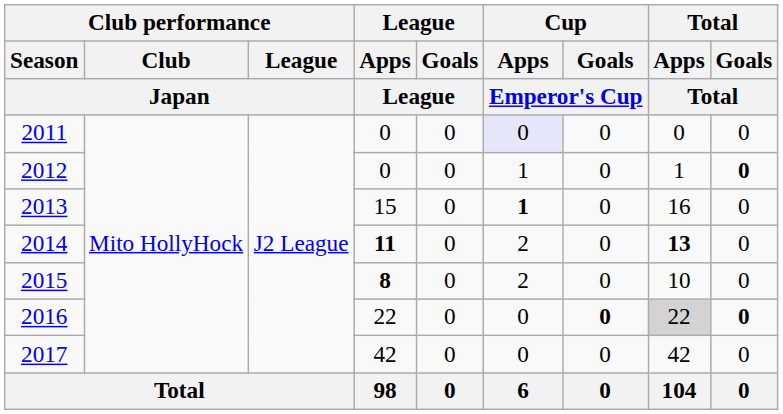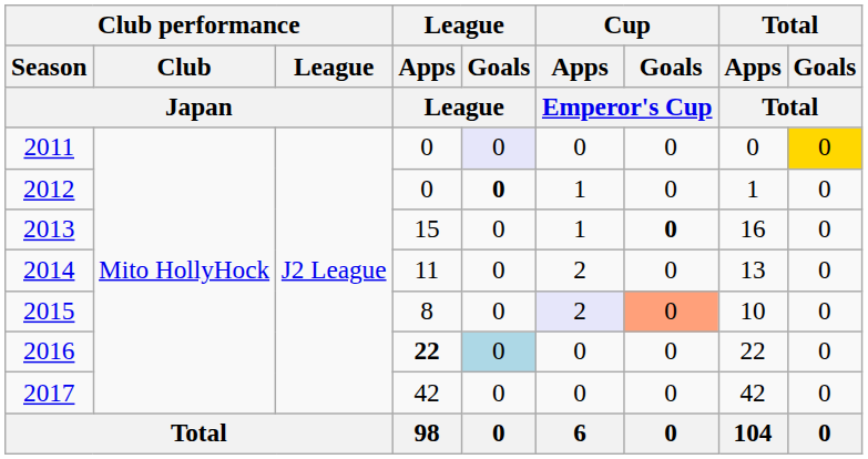2011 | League / Goals / League: no background -> lavender background
2011 | Cup / Apps / Emperor's Cup: lavender background -> no background
2011 | Total / Goals / Total: no background -> gold background
2012 | League / Goals / League: normal -> bold
2012 | Total / Goals / Total: bold -> normal
2013 | Cup / Apps / Emperor's Cup: bold -> normal
2013 | Cup / Goals / Emperor's Cup: normal -> bold
2014 | League / Apps / League: bold -> normal
2014 | Total / Apps / Total: bold -> normal
2015 | League / Apps / League: bold -> normal
2015 | Cup / Apps / Emperor's Cup: no background -> lavender background
2015 | Cup / Goals / Emperor's Cup: no background -> lightsalmon background
2016 | League / Apps / League: normal -> bold
2016 | League / Goals / League: no background -> lightblue background
2016 | Cup / Goals / Emperor's Cup: bold -> normal
2016 | Total / Apps / Total: lightgrey background -> no background
2016 | Total / Goals / Total: bold -> normal
